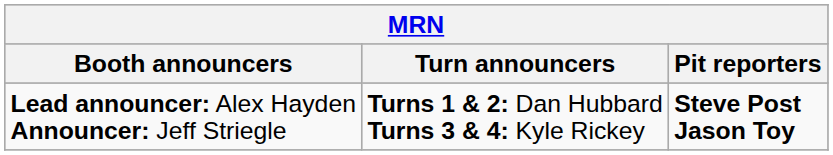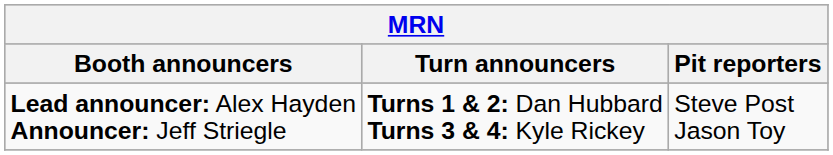Lead announcer: Alex Hayden Announcer: Jeff Striegle | Pit reporters: bold -> normal
